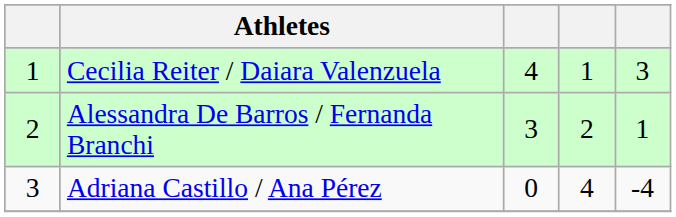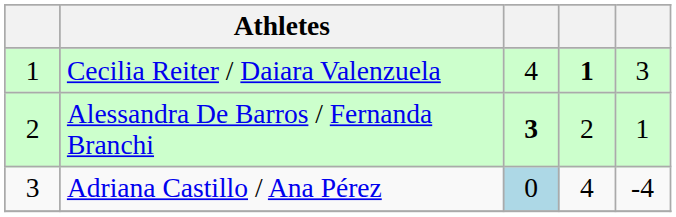Cecilia Reiter / Daiara Valenzuela | column 4: normal -> bold
Alessandra De Barros / Fernanda Branchi | column 3: normal -> bold
Adriana Castillo / Ana Pérez | column 3: no background -> lightblue background
